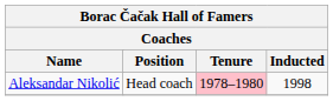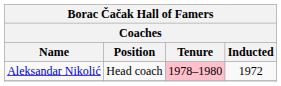Aleksandar Nikolić | Inducted: 1998 -> 1972
